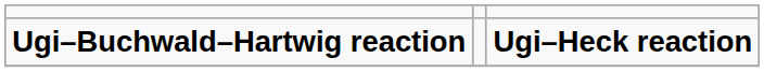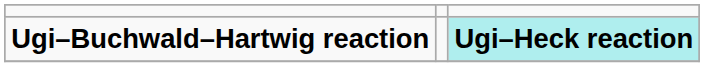Ugi–Buchwald–Hartwig reaction | column 3: no background -> paleturquoise background
